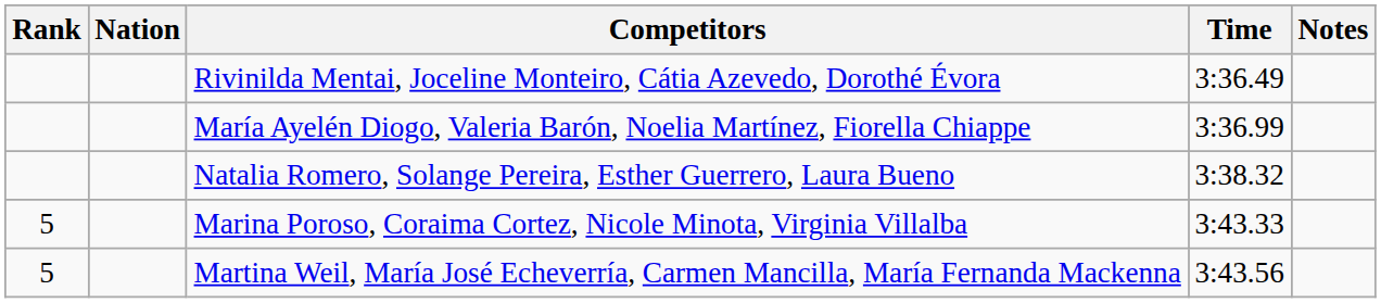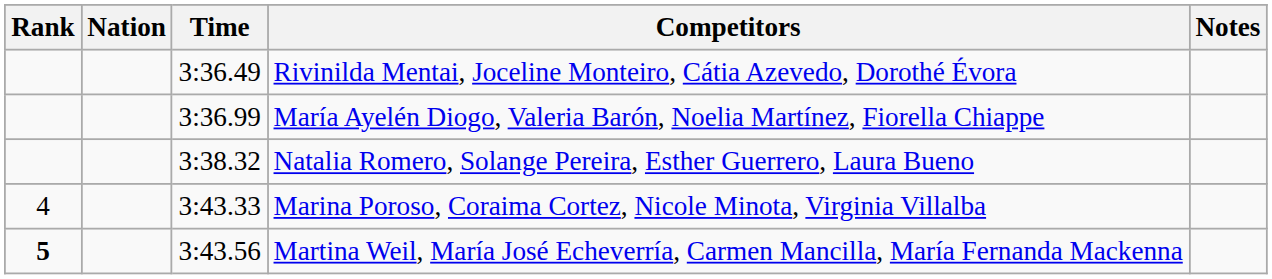columns swapped: Competitors <-> Time
row 5 | Rank: 5 -> 4
row 6 | Rank: normal -> bold
